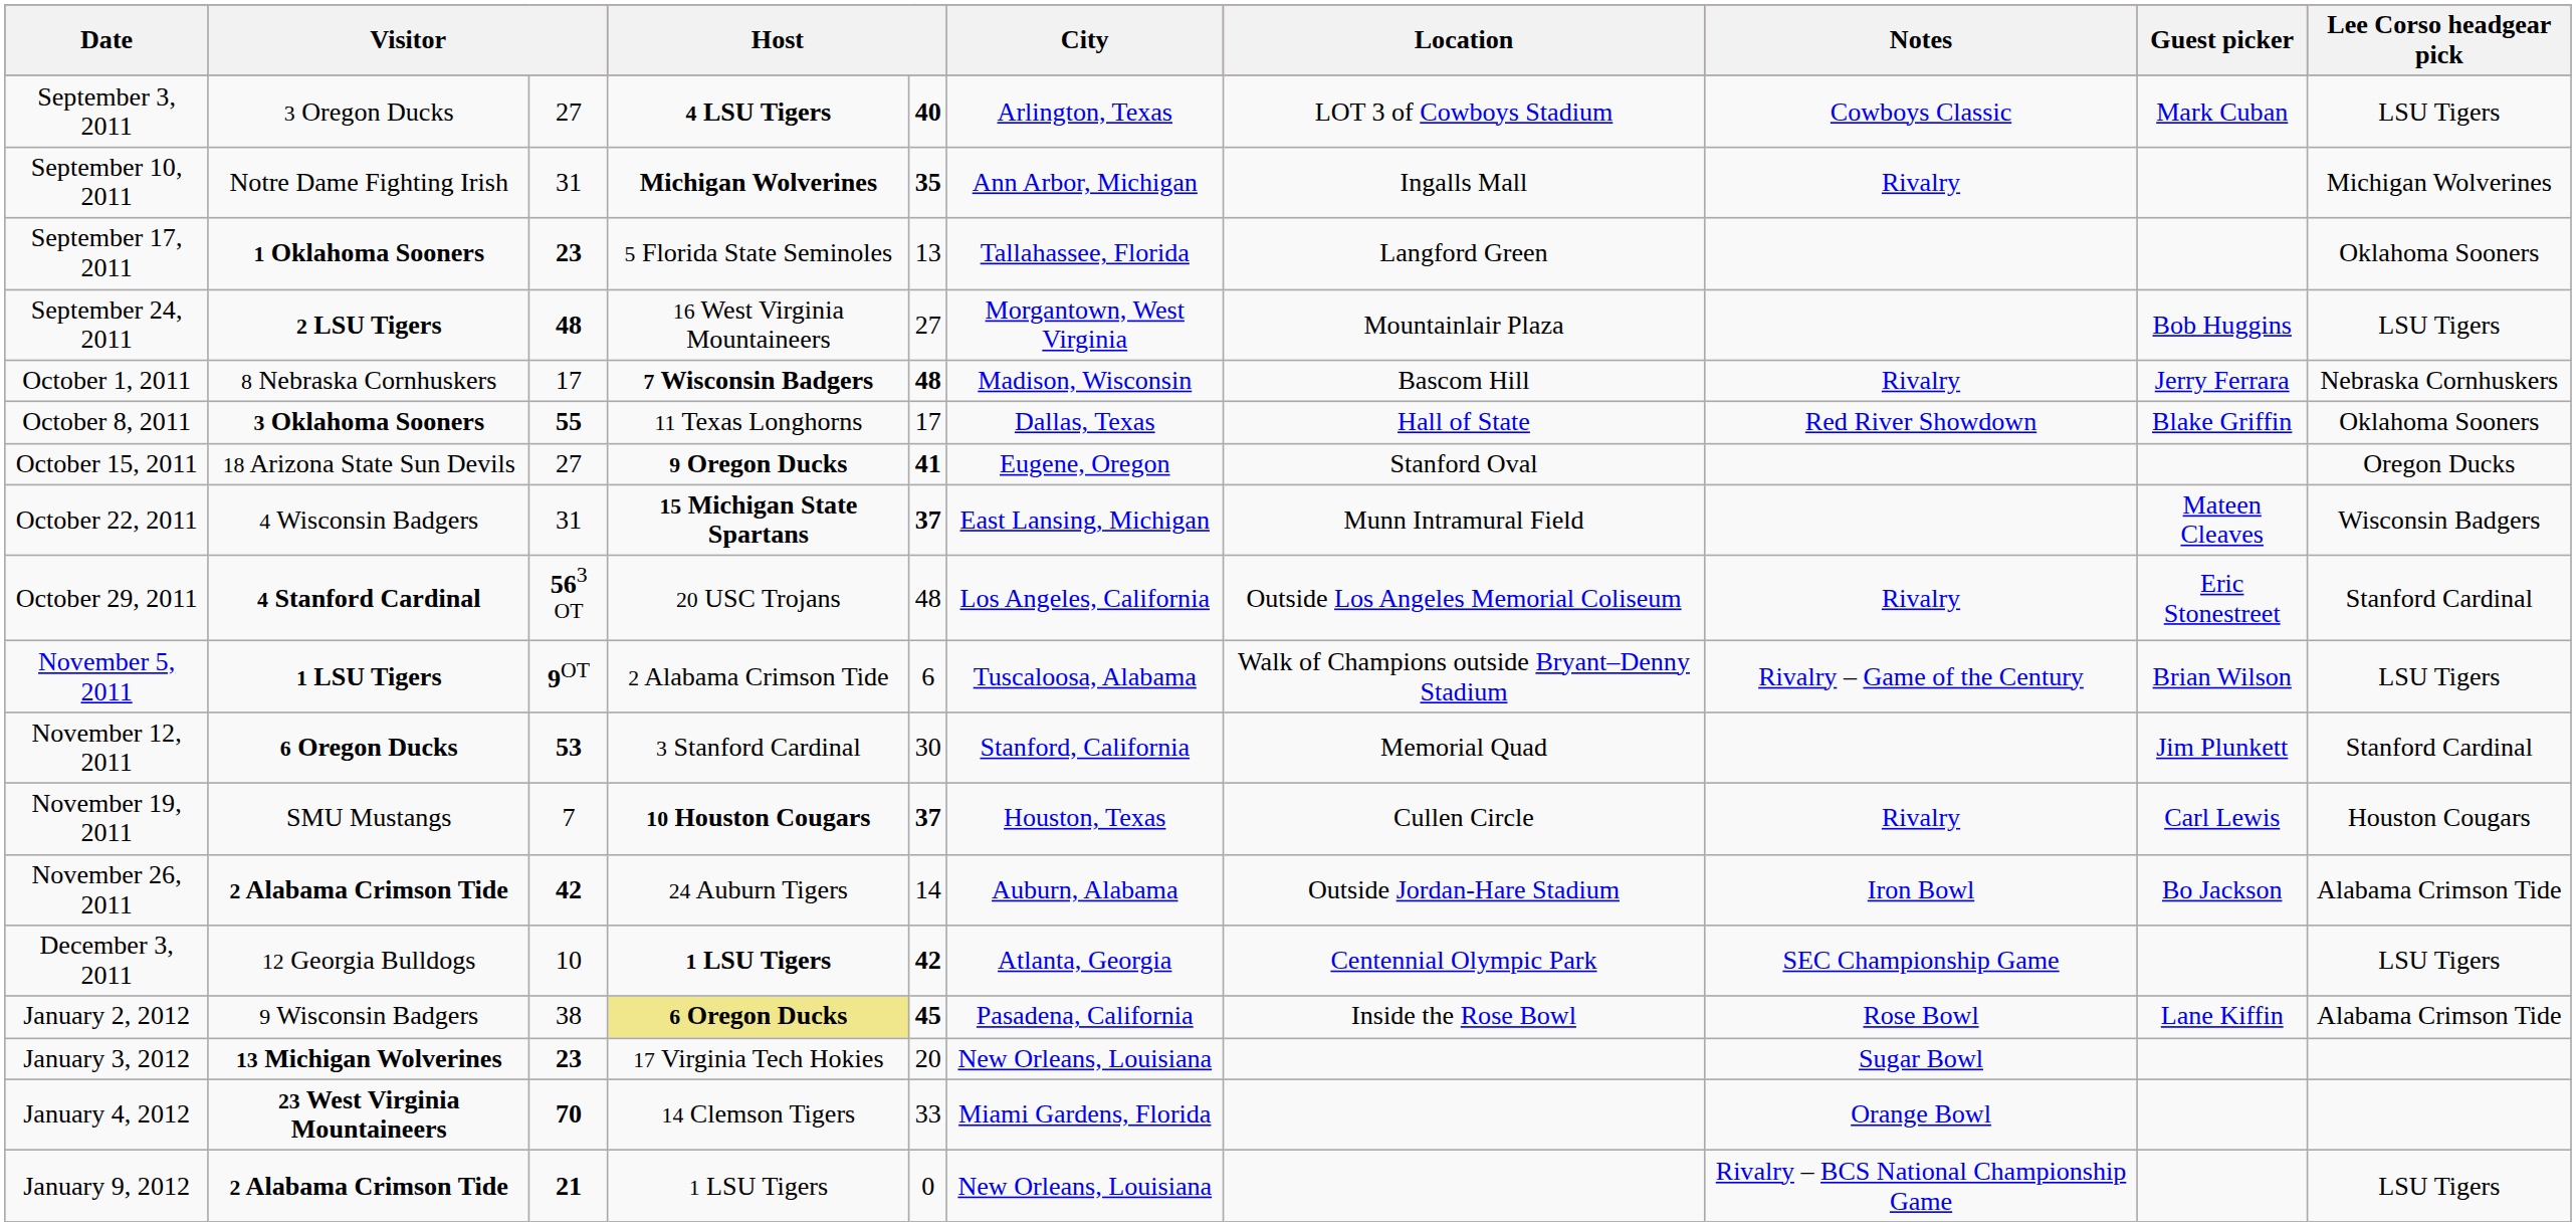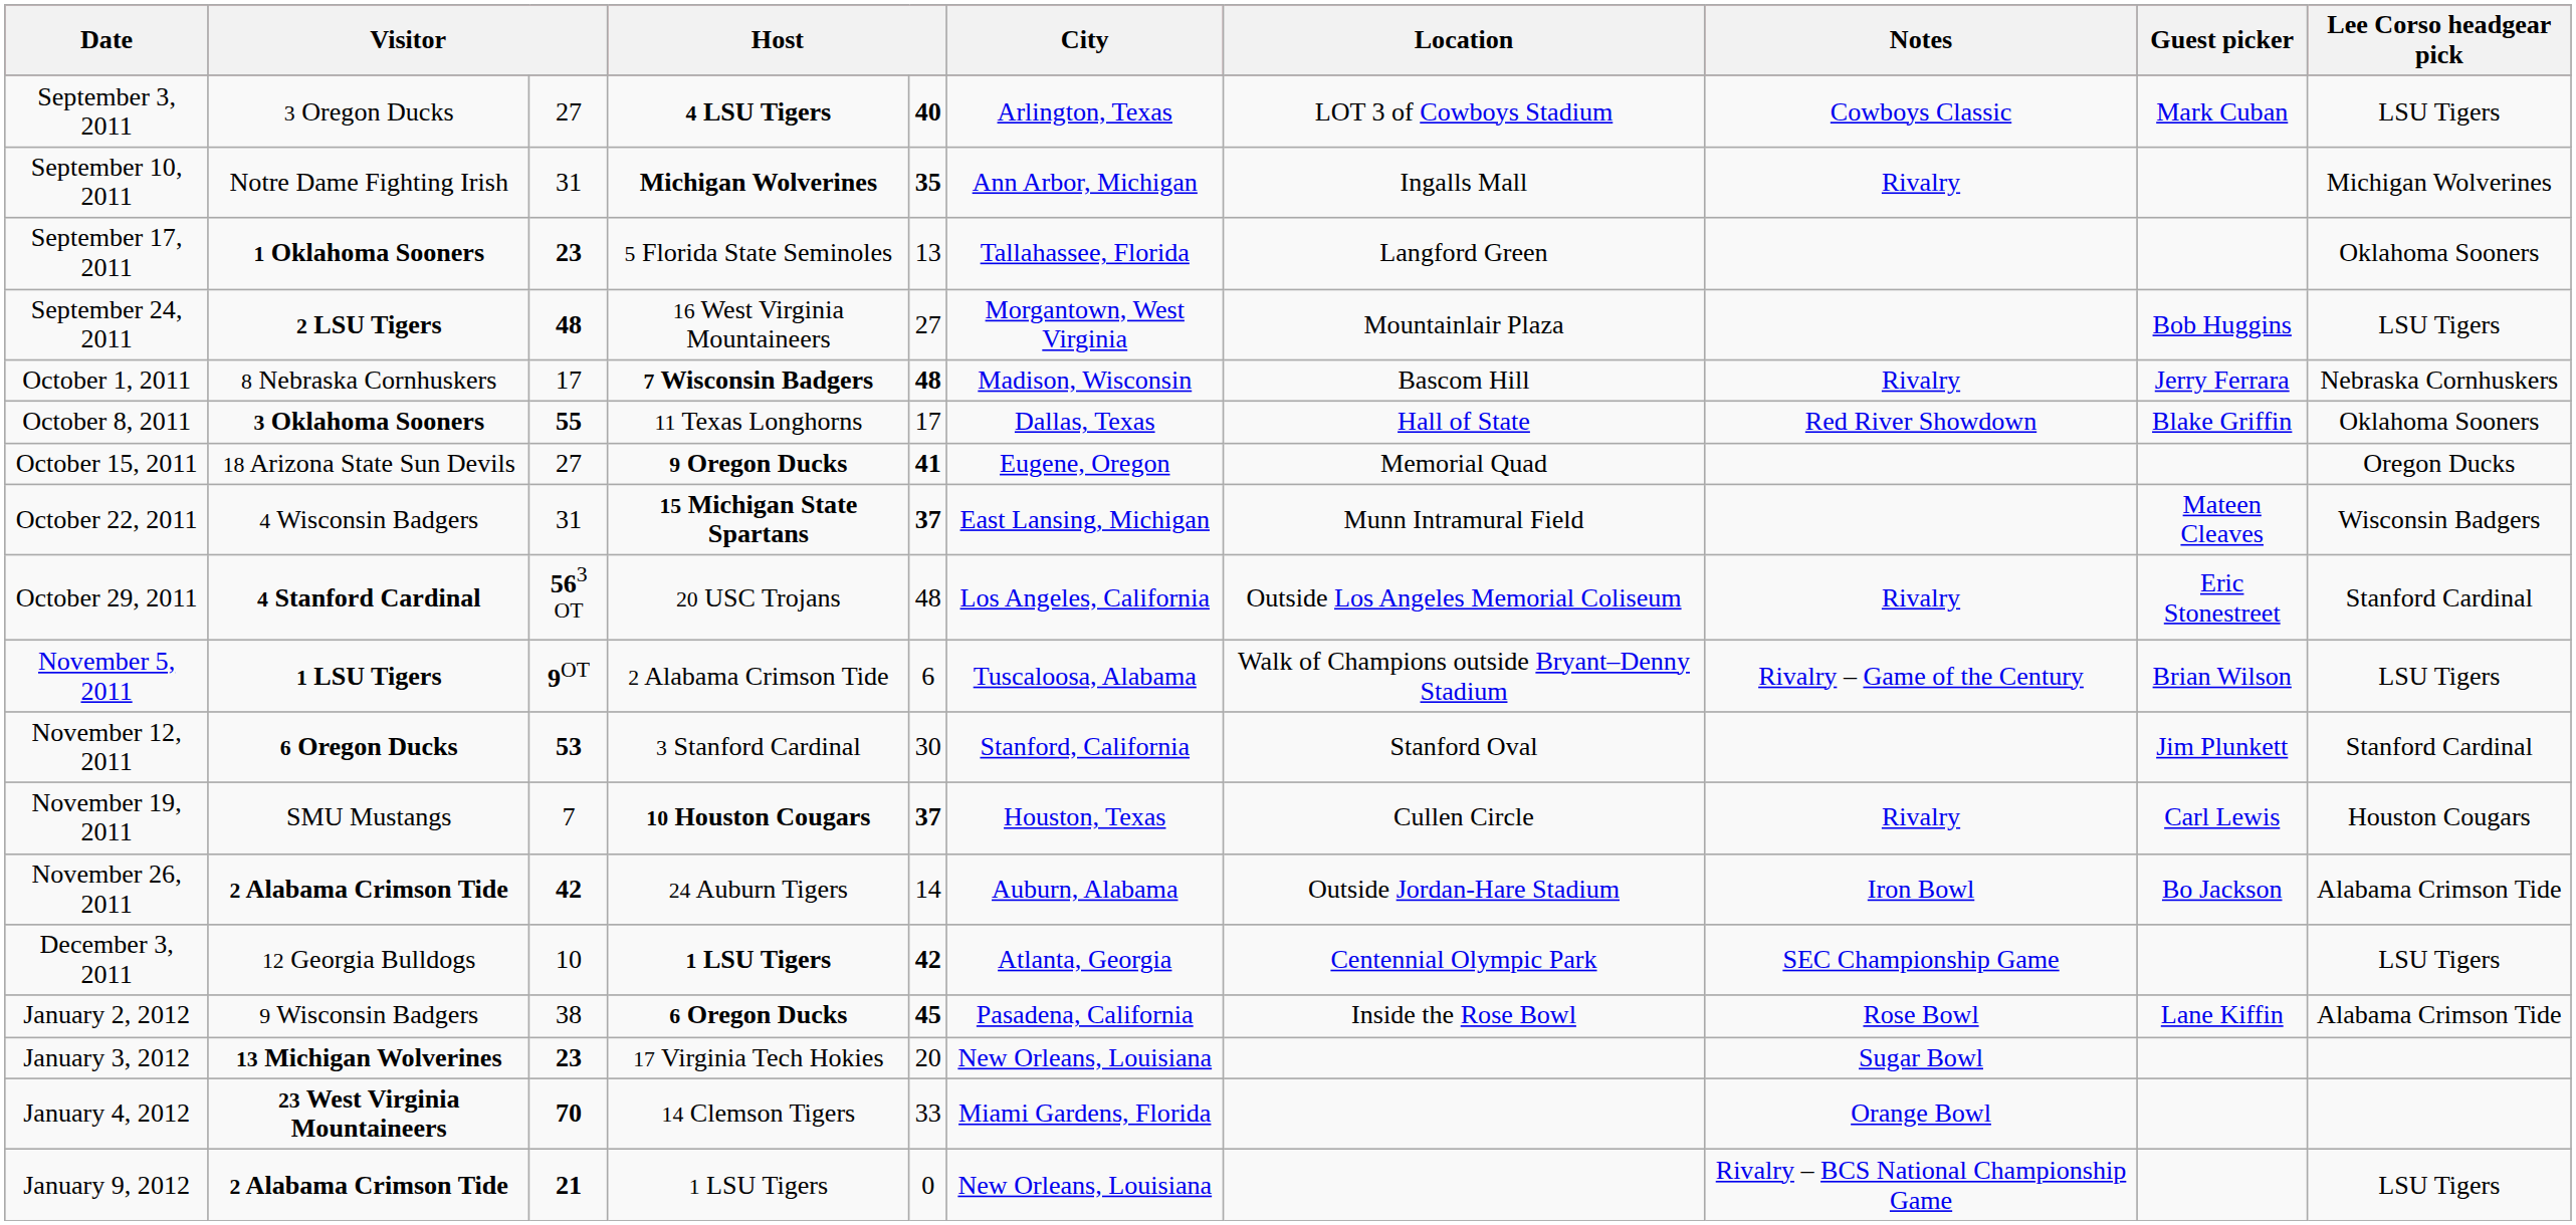October 15, 2011 | Location: Stanford Oval -> Memorial Quad
November 12, 2011 | Location: Memorial Quad -> Stanford Oval
January 2, 2012 | column 4: khaki background -> no background
